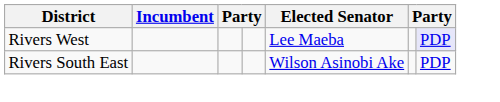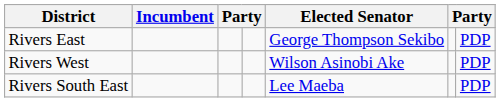+ row: Rivers East | George Thompson Sekibo | PDP
Rivers West | Elected Senator: Lee Maeba -> Wilson Asinobi Ake
Rivers West | column 7: lavender background -> no background
Rivers South East | Elected Senator: Wilson Asinobi Ake -> Lee Maeba
